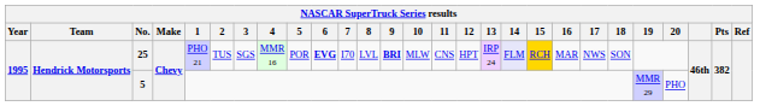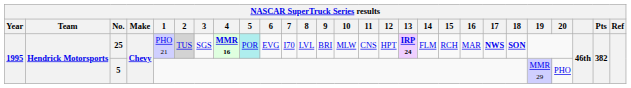25 | 2: no background -> lightgrey background
25 | 4: normal -> bold
25 | 5: no background -> paleturquoise background
25 | 6: bold -> normal
25 | 9: bold -> normal
25 | 13: normal -> bold
25 | 14: lavender background -> no background
25 | 15: gold background -> no background
25 | 17: normal -> bold
25 | 18: normal -> bold
